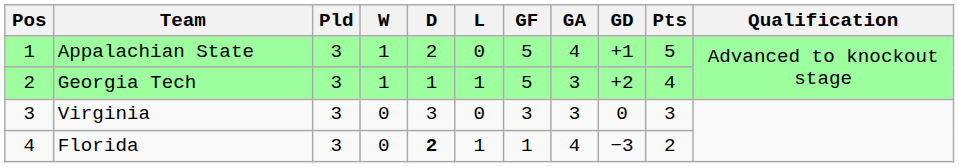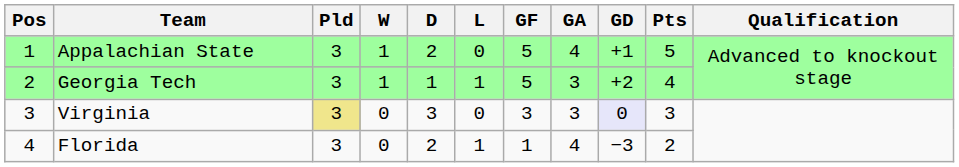Virginia | Pld: no background -> khaki background
Virginia | GD: no background -> lavender background
Florida | D: bold -> normal
